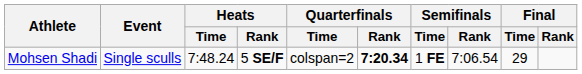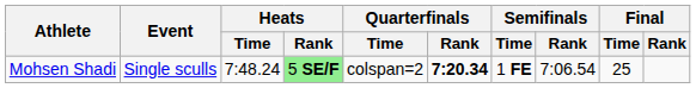Mohsen Shadi | Heats / Rank: no background -> lightgreen background
Mohsen Shadi | Final / Time: 29 -> 25
